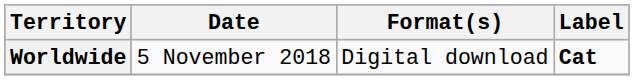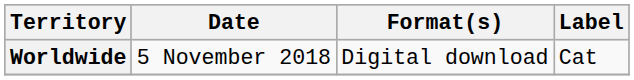Worldwide | Label: bold -> normal
